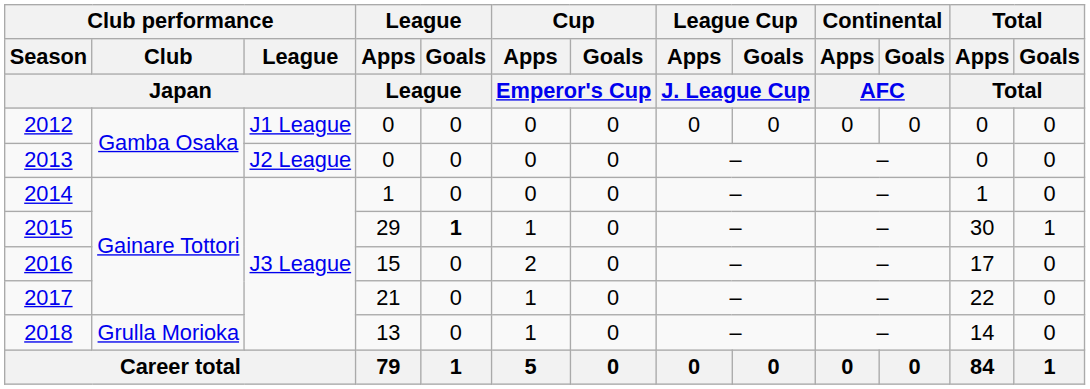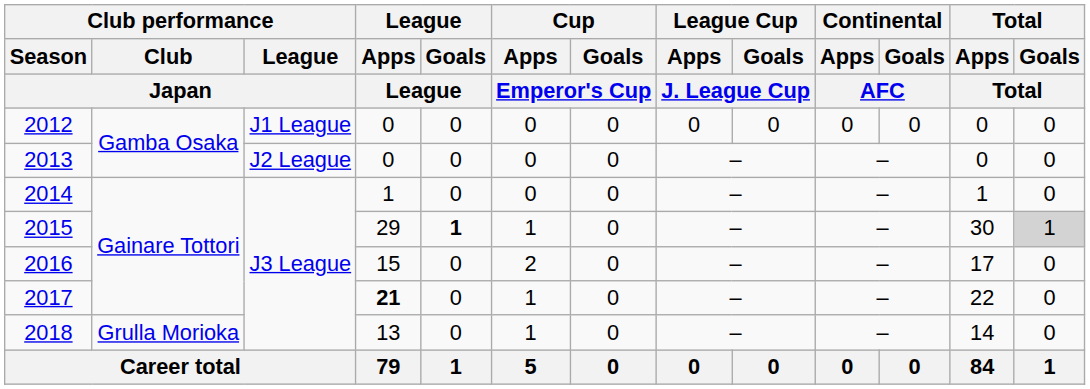2015 | Total / Goals / Total: no background -> lightgrey background
2017 | League / Apps / League: normal -> bold
